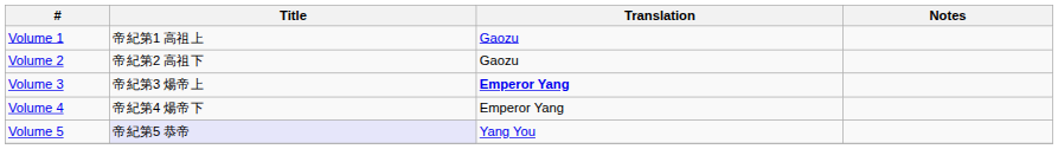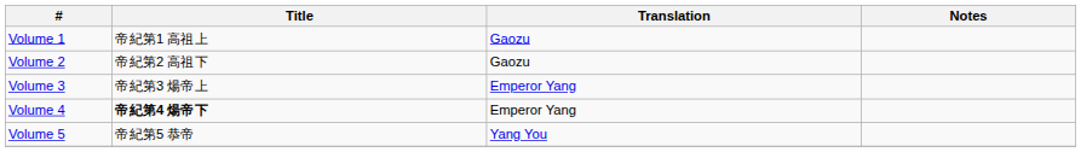Volume 3 | Translation: bold -> normal
Volume 4 | Title: normal -> bold
Volume 5 | Title: lavender background -> no background
